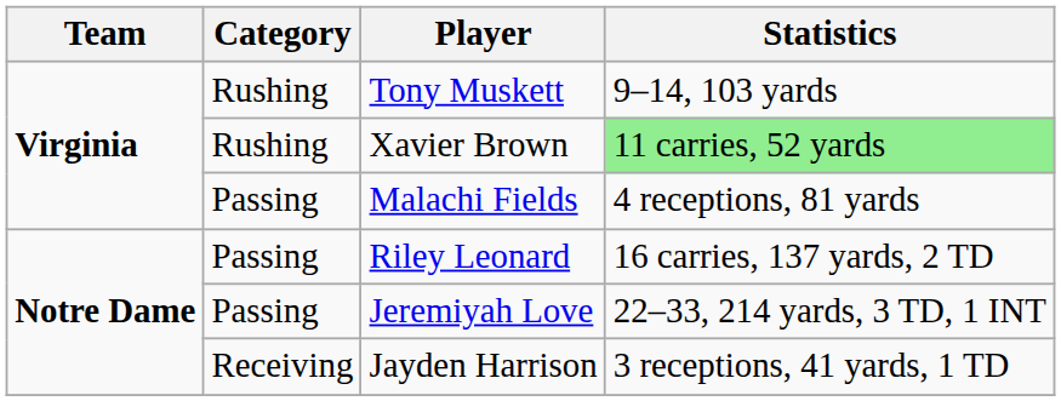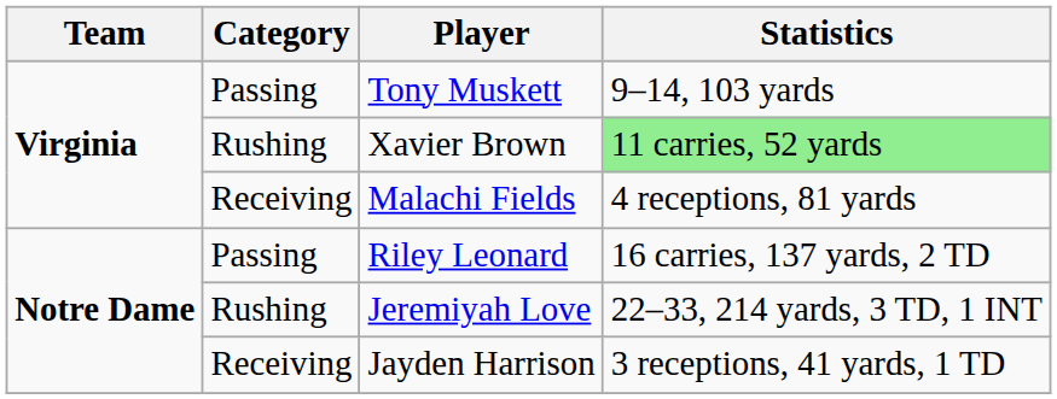Tony Muskett | Category: Rushing -> Passing
Malachi Fields | Category: Passing -> Receiving
Jeremiyah Love | Category: Passing -> Rushing
